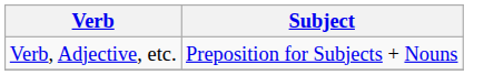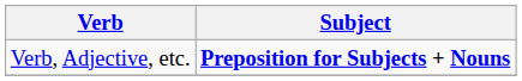Verb, Adjective, etc. | Subject: normal -> bold
